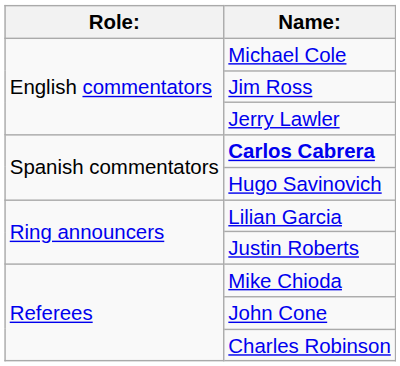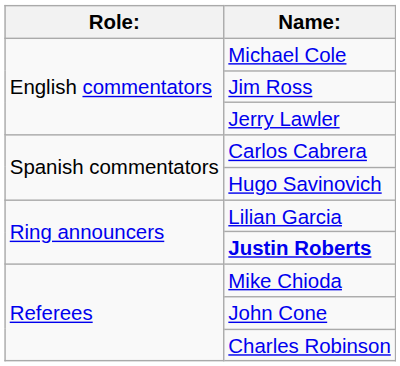Carlos Cabrera | Name:: bold -> normal
Justin Roberts | Name:: normal -> bold
